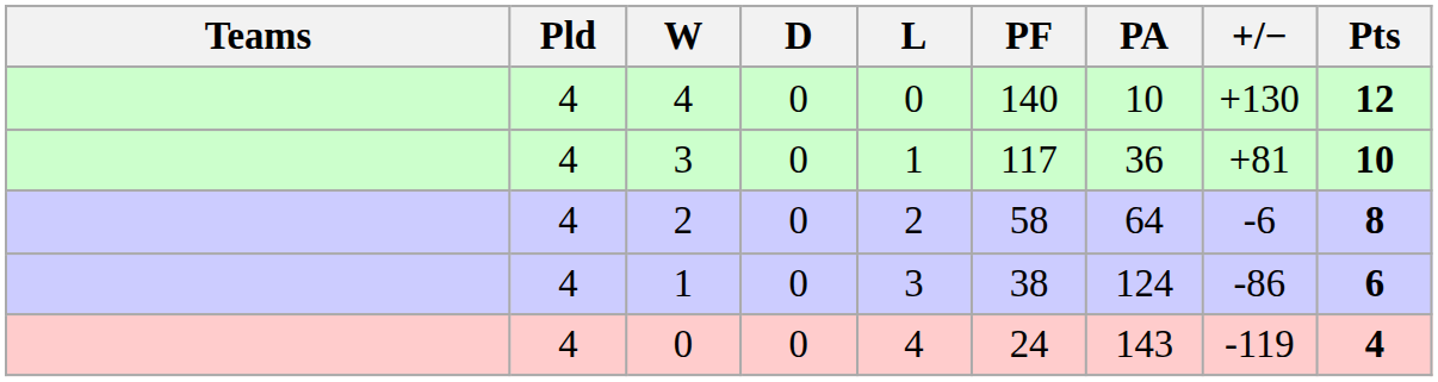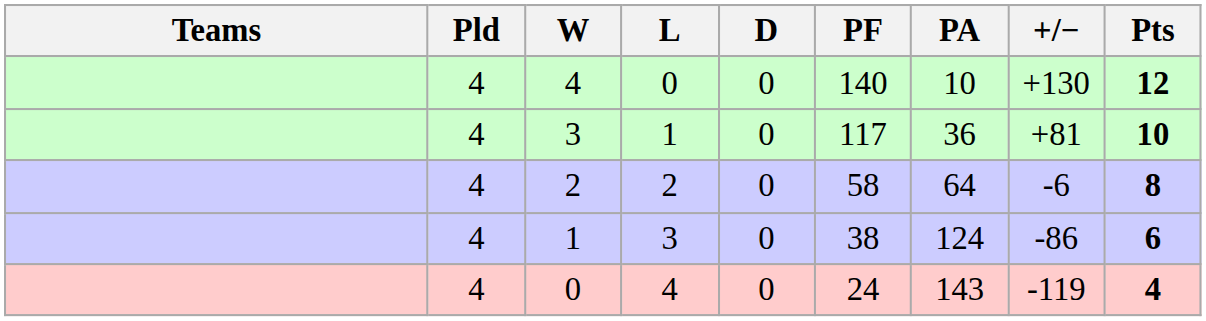columns swapped: D <-> L
